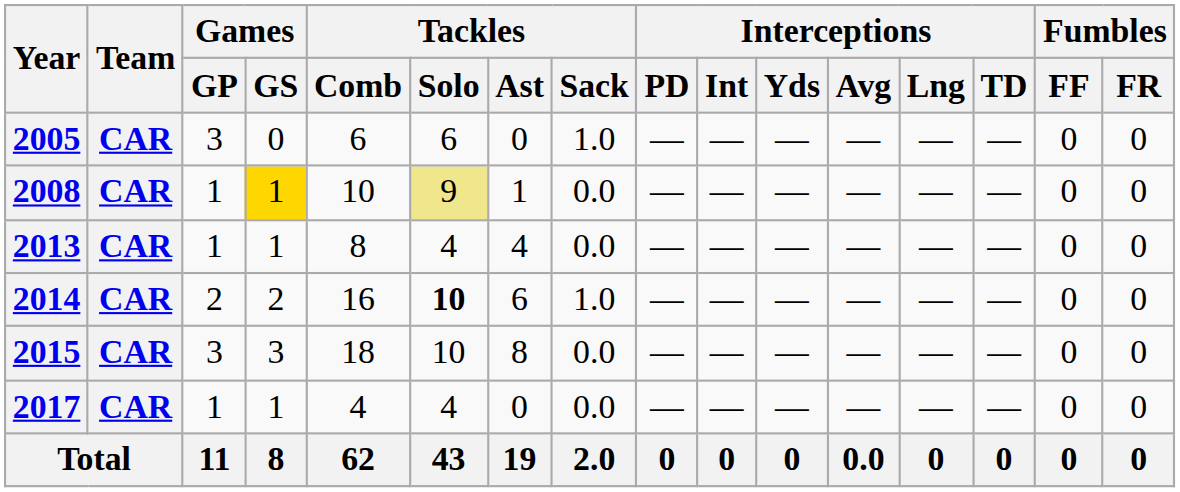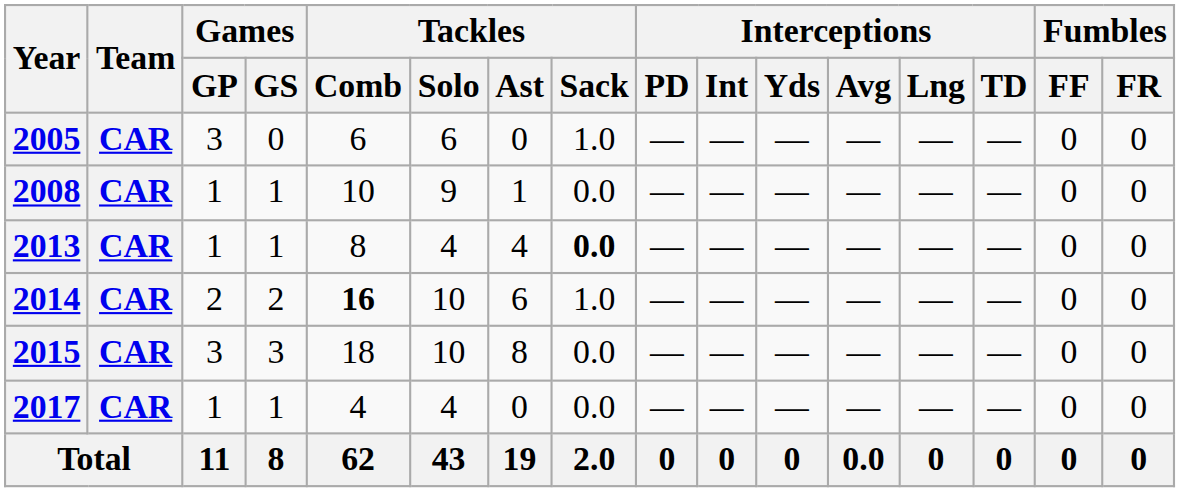2008 | Games / GS: gold background -> no background
2008 | Tackles / Solo: khaki background -> no background
2013 | Tackles / Sack: normal -> bold
2014 | Tackles / Comb: normal -> bold
2014 | Tackles / Solo: bold -> normal
